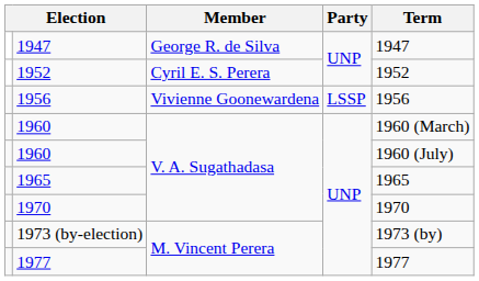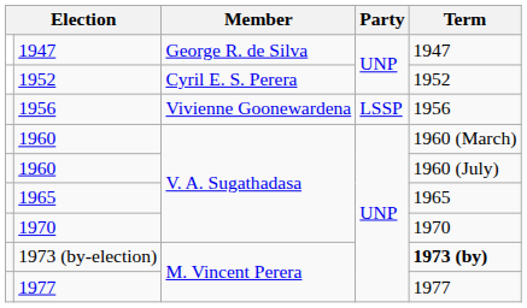1973 (by-election) | Term: normal -> bold
